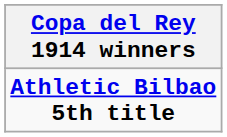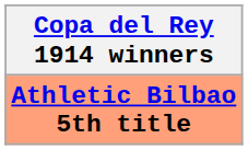row 2 | column 1: no background -> lightsalmon background
